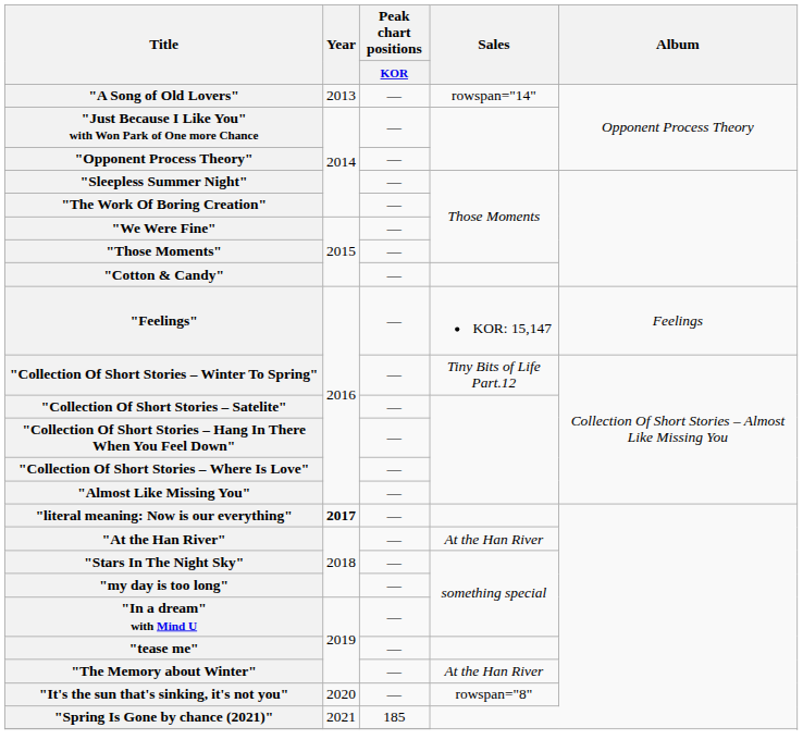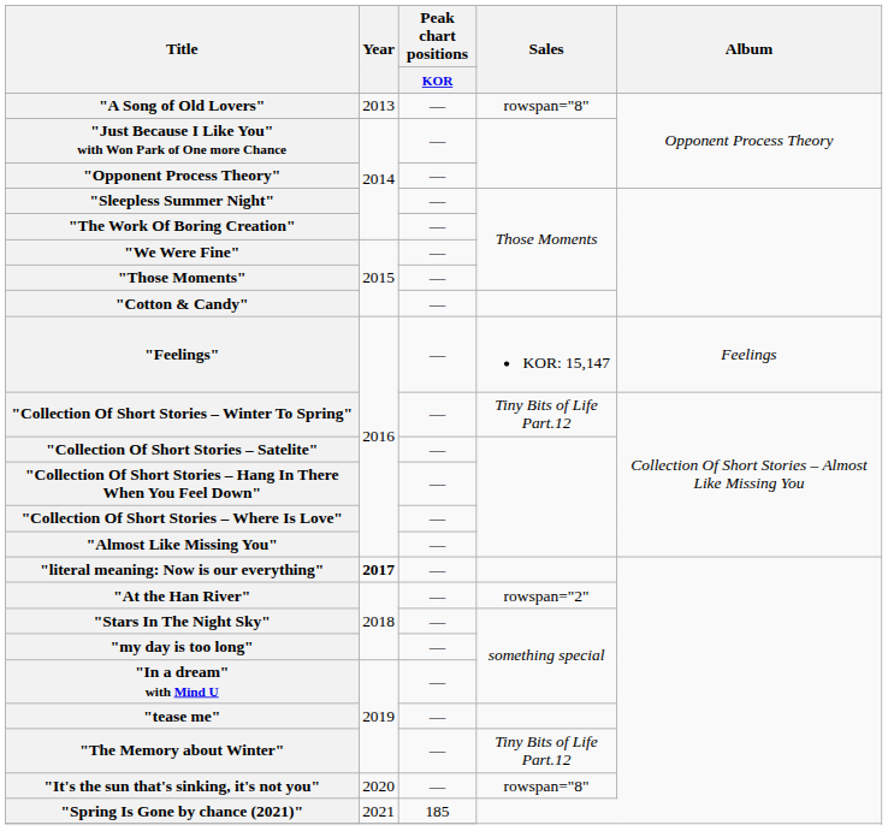"A Song of Old Lovers" | Sales: rowspan="14" -> rowspan="8"
"At the Han River" | Sales: At the Han River -> rowspan="2"
"The Memory about Winter" | Sales: At the Han River -> Tiny Bits of Life Part.12
